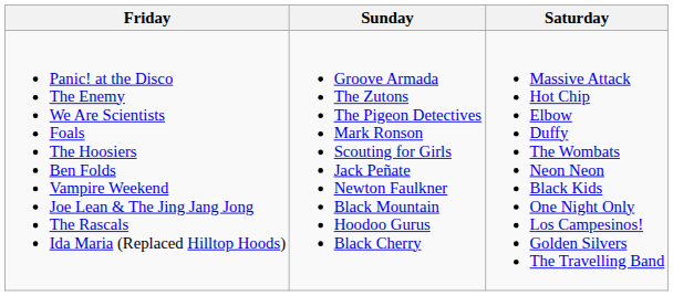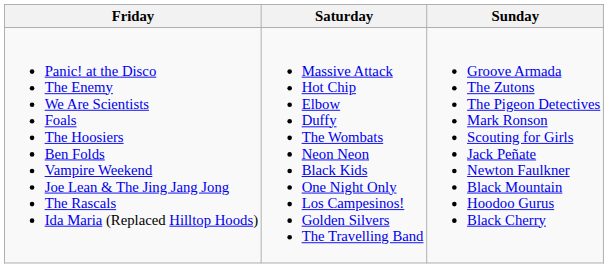columns swapped: Saturday <-> Sunday
